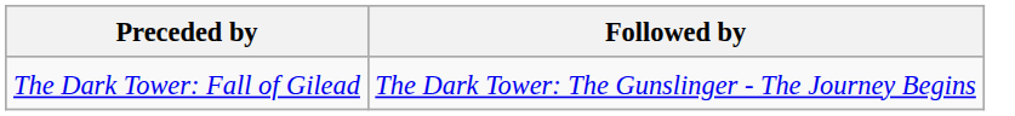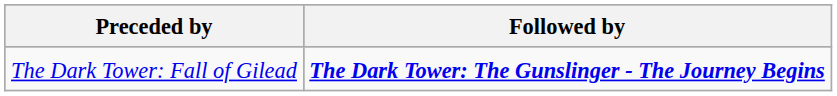The Dark Tower: Fall of Gilead | Followed by: normal -> bold
